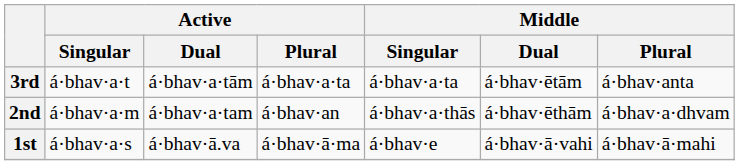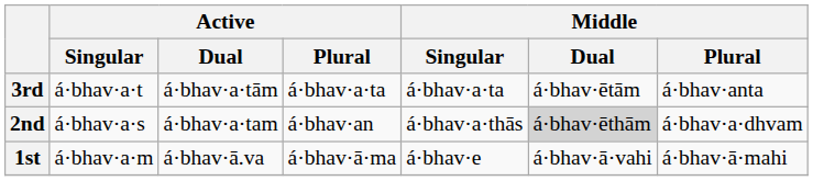2nd | Active / Singular: á·bhav·a·m -> á·bhav·a·s
2nd | Middle / Dual: no background -> lightgrey background
1st | Active / Singular: á·bhav·a·s -> á·bhav·a·m
